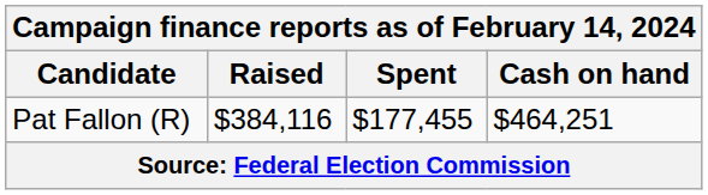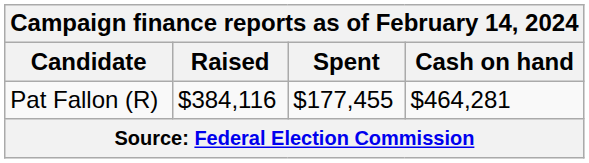Pat Fallon (R) | Cash on hand: $464,251 -> $464,281
